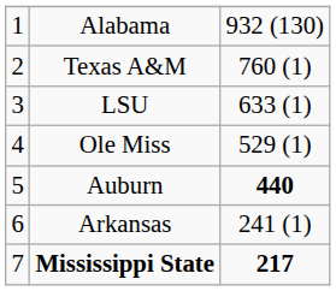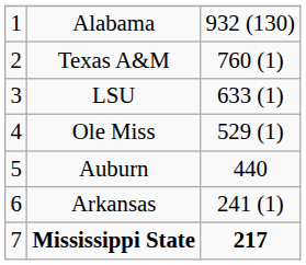Auburn | column 3: bold -> normal
